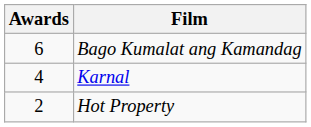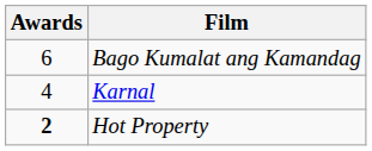Hot Property | Awards: normal -> bold
